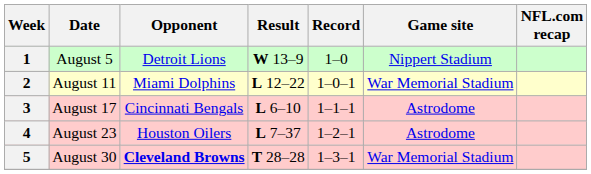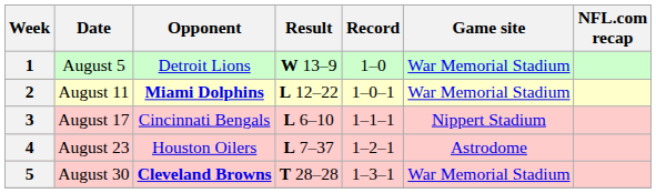1 | Game site: Nippert Stadium -> War Memorial Stadium
2 | Opponent: normal -> bold
3 | Game site: Astrodome -> Nippert Stadium
